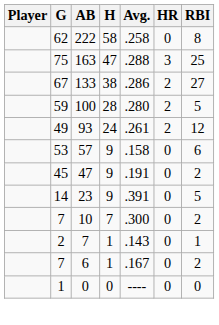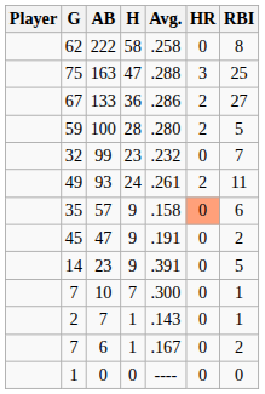133 | H: 38 -> 36
+ row: 32 | 99 | 23 | .232 | 0 | 7
93 | RBI: 12 -> 11
57 | G: 53 -> 35
57 | HR: no background -> lightsalmon background
10 | RBI: 2 -> 1
